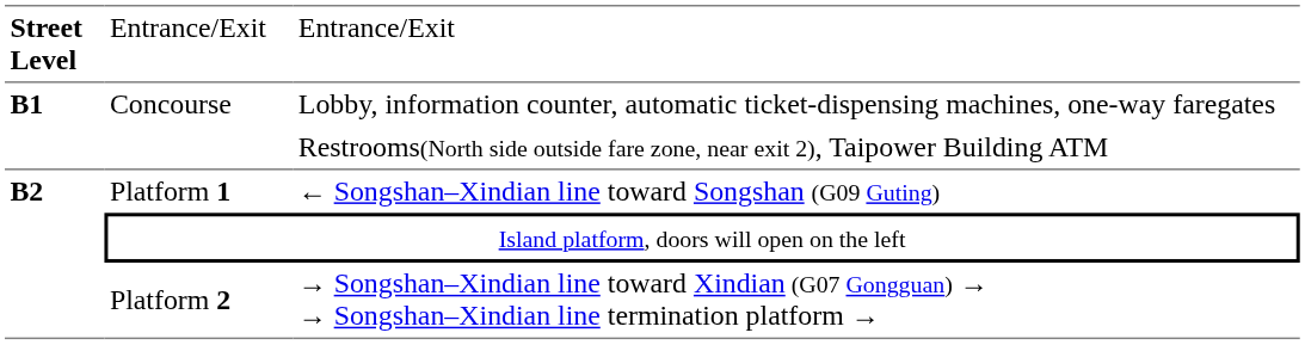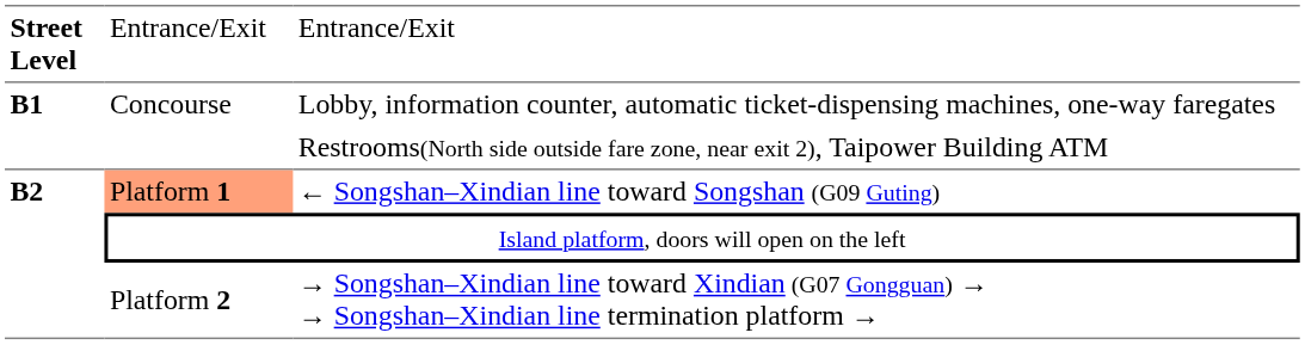← Songshan–Xindian line toward Songshan (G09 Guting) | column 2: no background -> lightsalmon background
